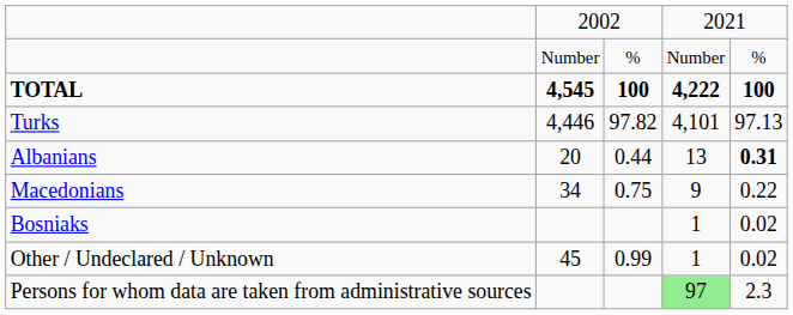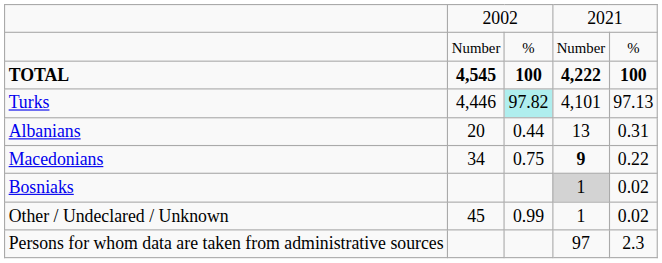Turks | column 3: no background -> paleturquoise background
Albanians | column 5: bold -> normal
Macedonians | column 4: normal -> bold
Bosniaks | column 4: no background -> lightgrey background
Persons for whom data are taken from administrative sources | column 4: lightgreen background -> no background
